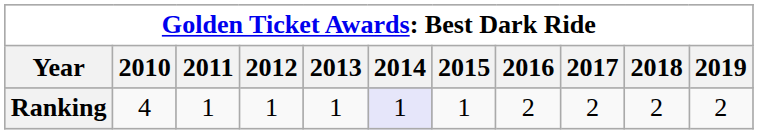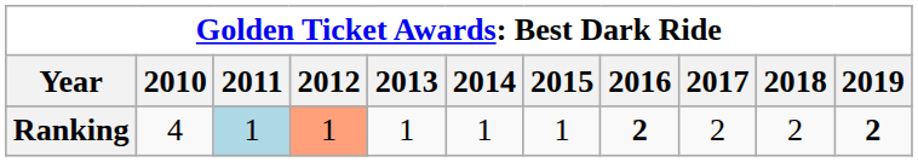Ranking | 2011: no background -> lightblue background
Ranking | 2012: no background -> lightsalmon background
Ranking | 2014: lavender background -> no background
Ranking | 2016: normal -> bold
Ranking | 2019: normal -> bold
